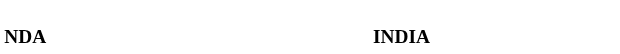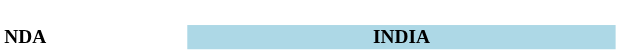NDA | 3: no background -> lightblue background
